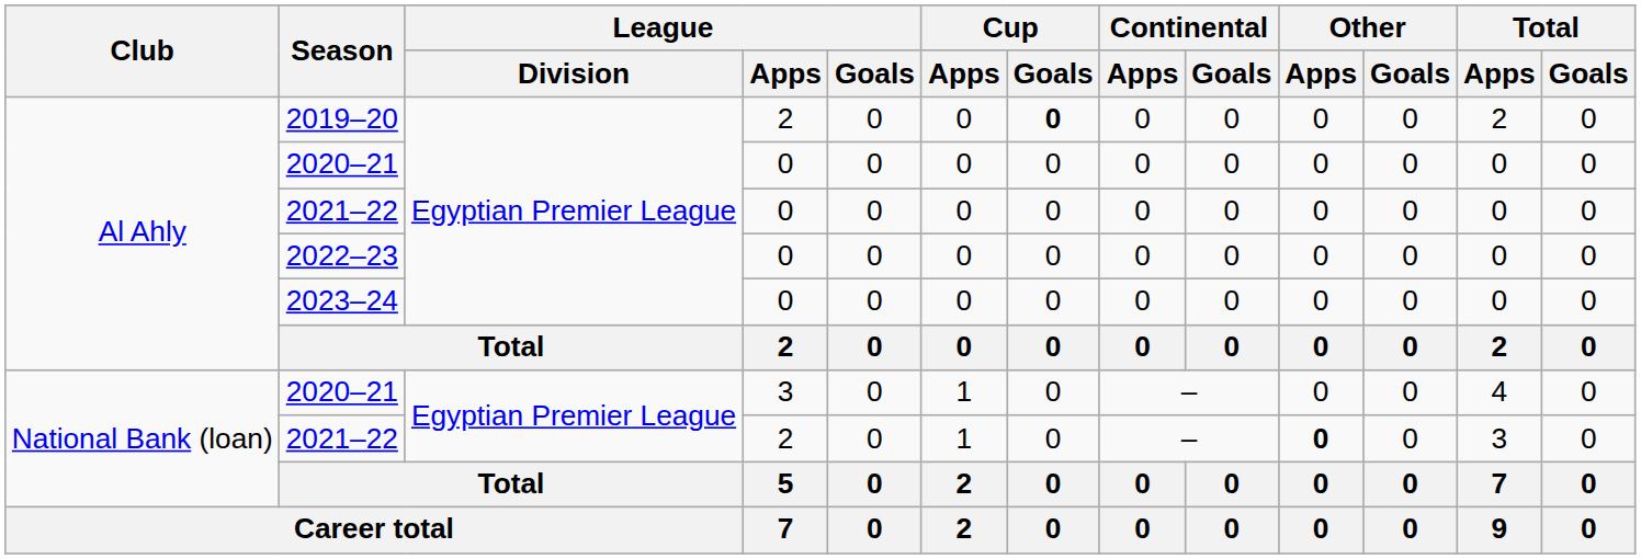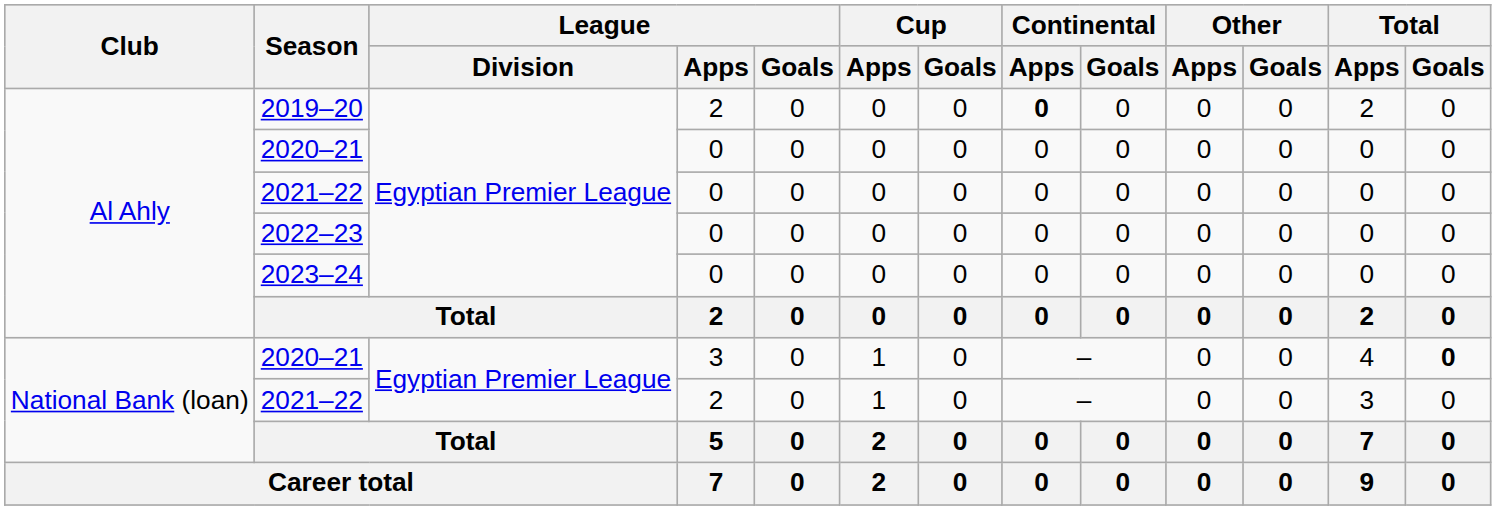2019–20 | Cup / Goals: bold -> normal
2019–20 | Continental / Apps: normal -> bold
2020–21 / 3 | Total / Goals: normal -> bold
2021–22 / 2 | Other / Apps: bold -> normal
